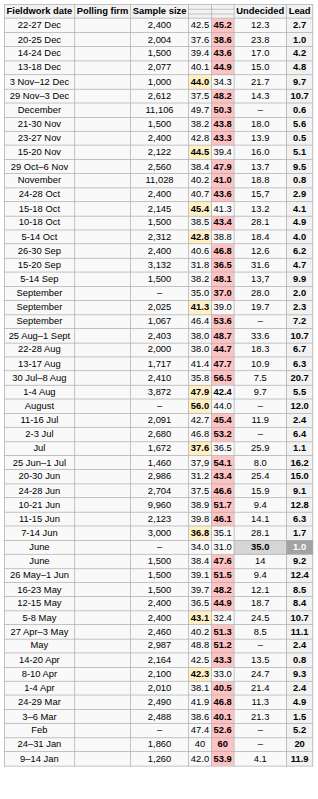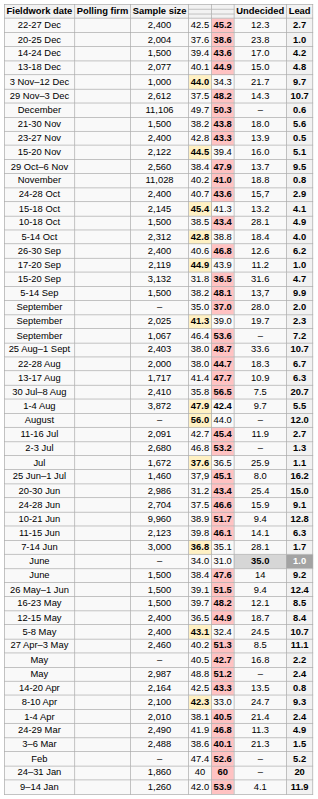+ row: 17-20 Sep | 2,119 | 44.9 | 43.9 | 11.2 | 1.0
11-16 Jul | Lead: 2.4 -> 2.7
2-3 Jul | Lead: 6.4 -> 1.3
25 Jun–1 Jul | column 5: 54.1 -> 45.1
+ row: May | – | 40.5 | 42.7 | 16.8 | 2.2
